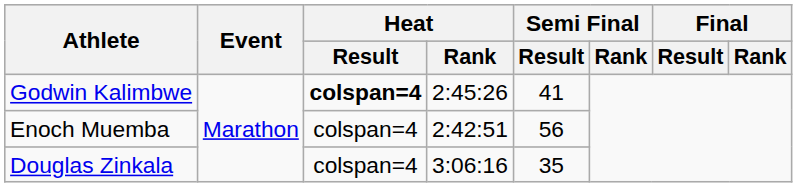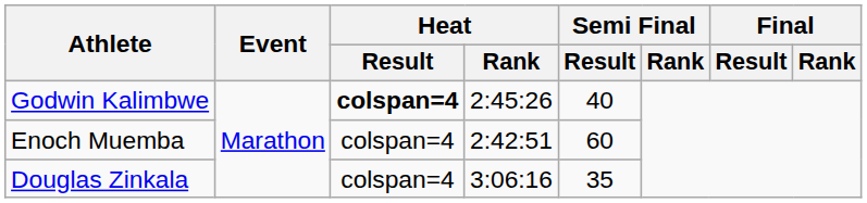Godwin Kalimbwe | Semi Final / Result: 41 -> 40
Enoch Muemba | Semi Final / Result: 56 -> 60
